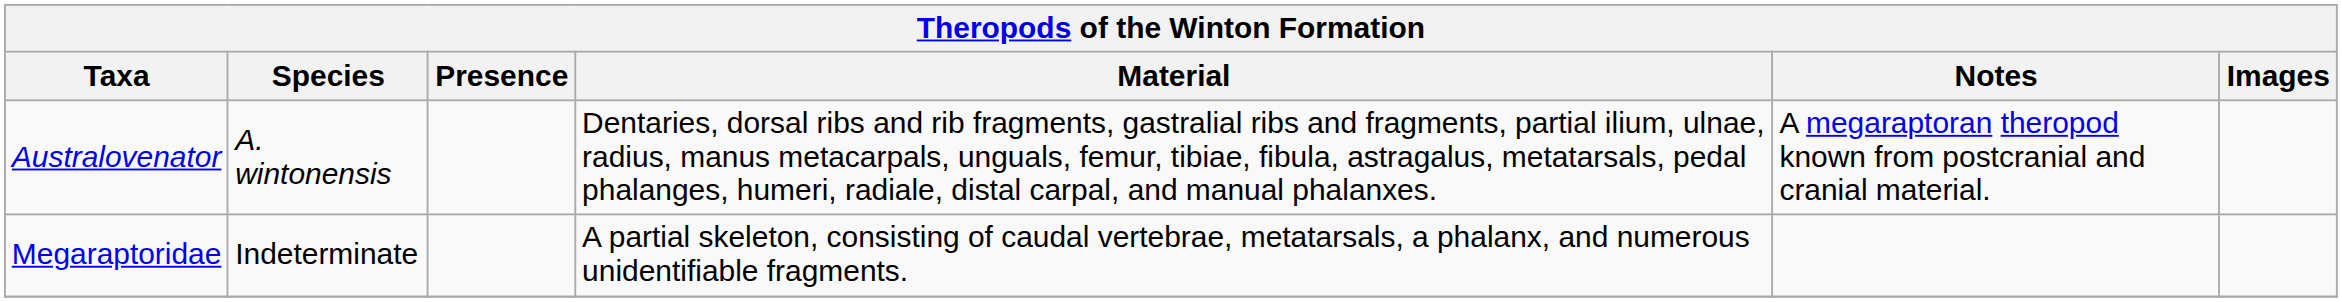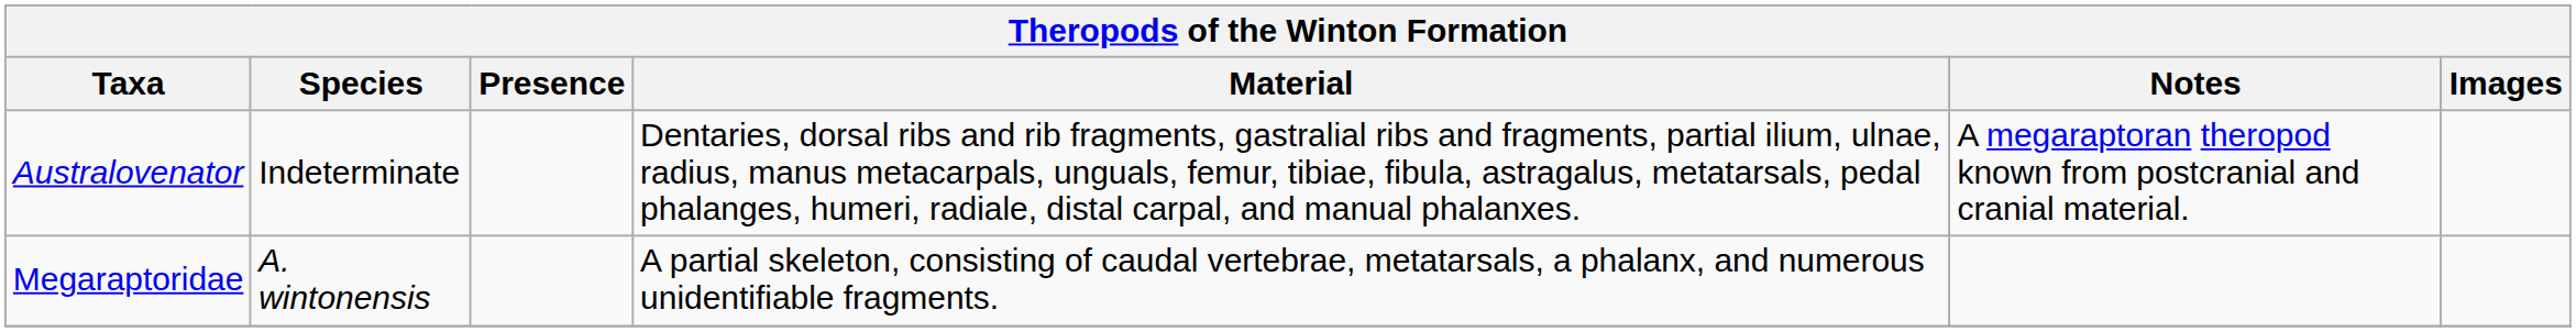Australovenator | Species: A. wintonensis -> Indeterminate
Megaraptoridae | Species: Indeterminate -> A. wintonensis
